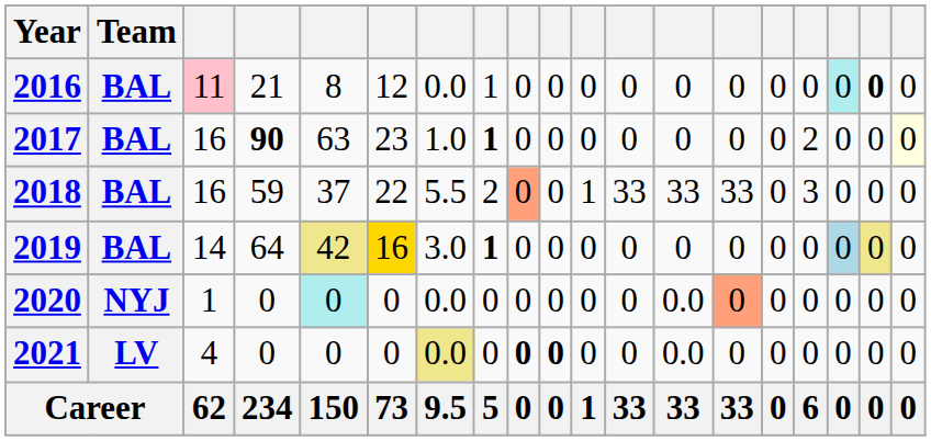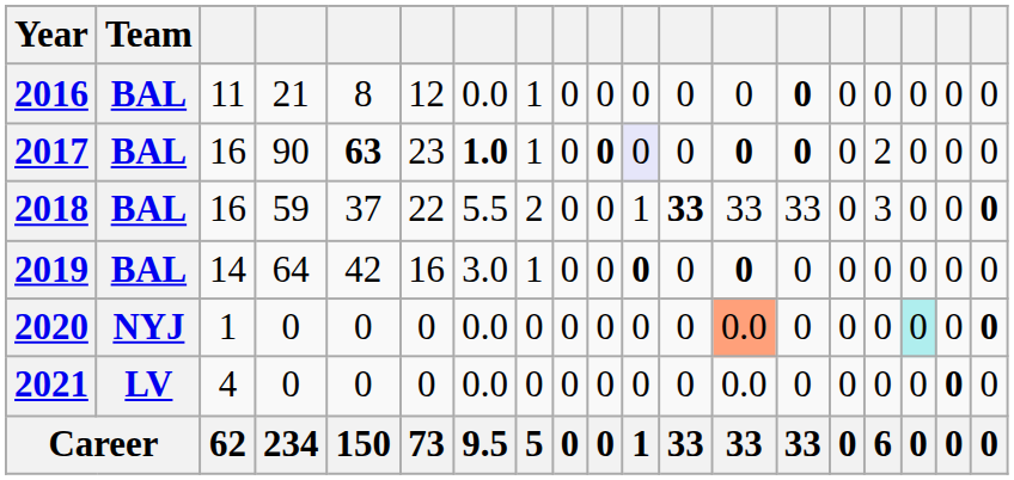2016 | column 3: pink background -> no background
2016 | column 14: normal -> bold
2016 | column 17: paleturquoise background -> no background
2016 | column 18: bold -> normal
2017 | column 4: bold -> normal
2017 | column 5: normal -> bold
2017 | column 7: normal -> bold
2017 | column 8: bold -> normal
2017 | column 10: normal -> bold
2017 | column 11: no background -> lavender background
2017 | column 13: normal -> bold
2017 | column 14: normal -> bold
2017 | column 19: lightyellow background -> no background
2018 | column 9: lightsalmon background -> no background
2018 | column 12: normal -> bold
2018 | column 19: normal -> bold
2019 | column 5: khaki background -> no background
2019 | column 6: gold background -> no background
2019 | column 8: bold -> normal
2019 | column 11: normal -> bold
2019 | column 13: normal -> bold
2019 | column 17: lightblue background -> no background
2019 | column 18: khaki background -> no background
2020 | column 5: paleturquoise background -> no background
2020 | column 13: no background -> lightsalmon background
2020 | column 14: lightsalmon background -> no background
2020 | column 17: no background -> paleturquoise background
2020 | column 19: normal -> bold
2021 | column 7: khaki background -> no background
2021 | column 9: bold -> normal
2021 | column 10: bold -> normal
2021 | column 18: normal -> bold
